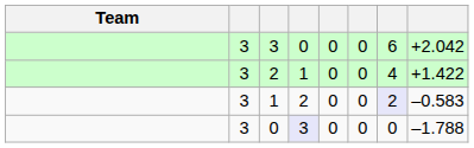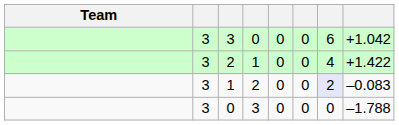row 2 | column 8: +2.042 -> +1.042
row 4 | column 8: –0.583 -> –0.083
row 5 | column 4: lavender background -> no background
